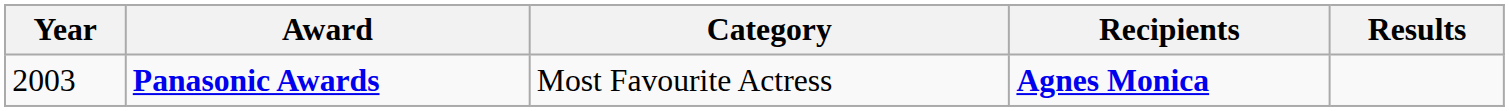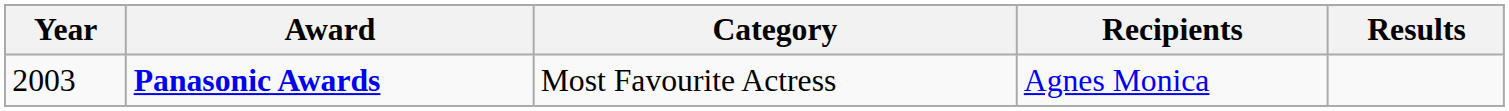Panasonic Awards | Recipients: bold -> normal
